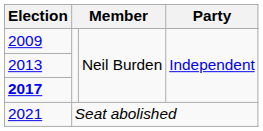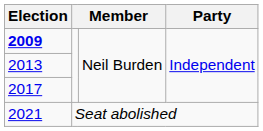2009 | Election: normal -> bold
2017 | Election: bold -> normal
